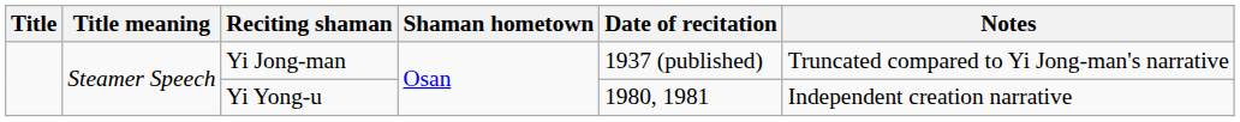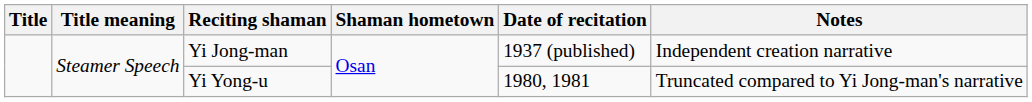Yi Jong-man | Notes: Truncated compared to Yi Jong-man's narrative -> Independent creation narrative
Yi Yong-u | Notes: Independent creation narrative -> Truncated compared to Yi Jong-man's narrative
